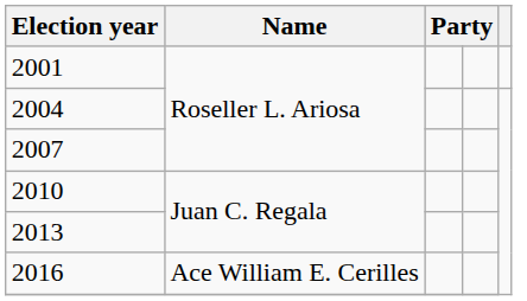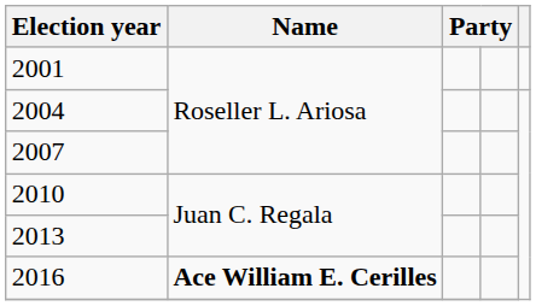2016 | Name: normal -> bold
